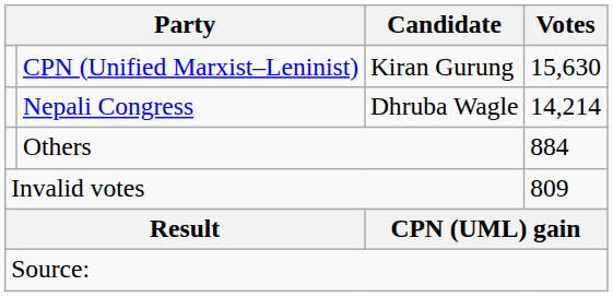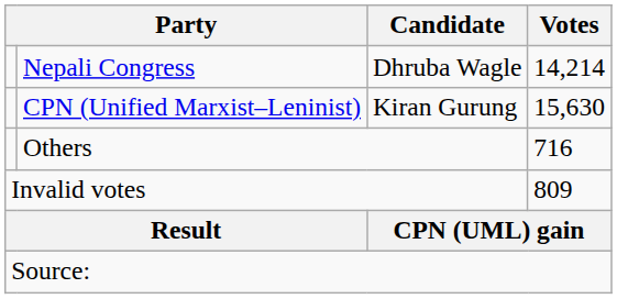rows swapped: CPN (Unified Marxist–Leninist) <-> Nepali Congress
Others | Votes: 884 -> 716
